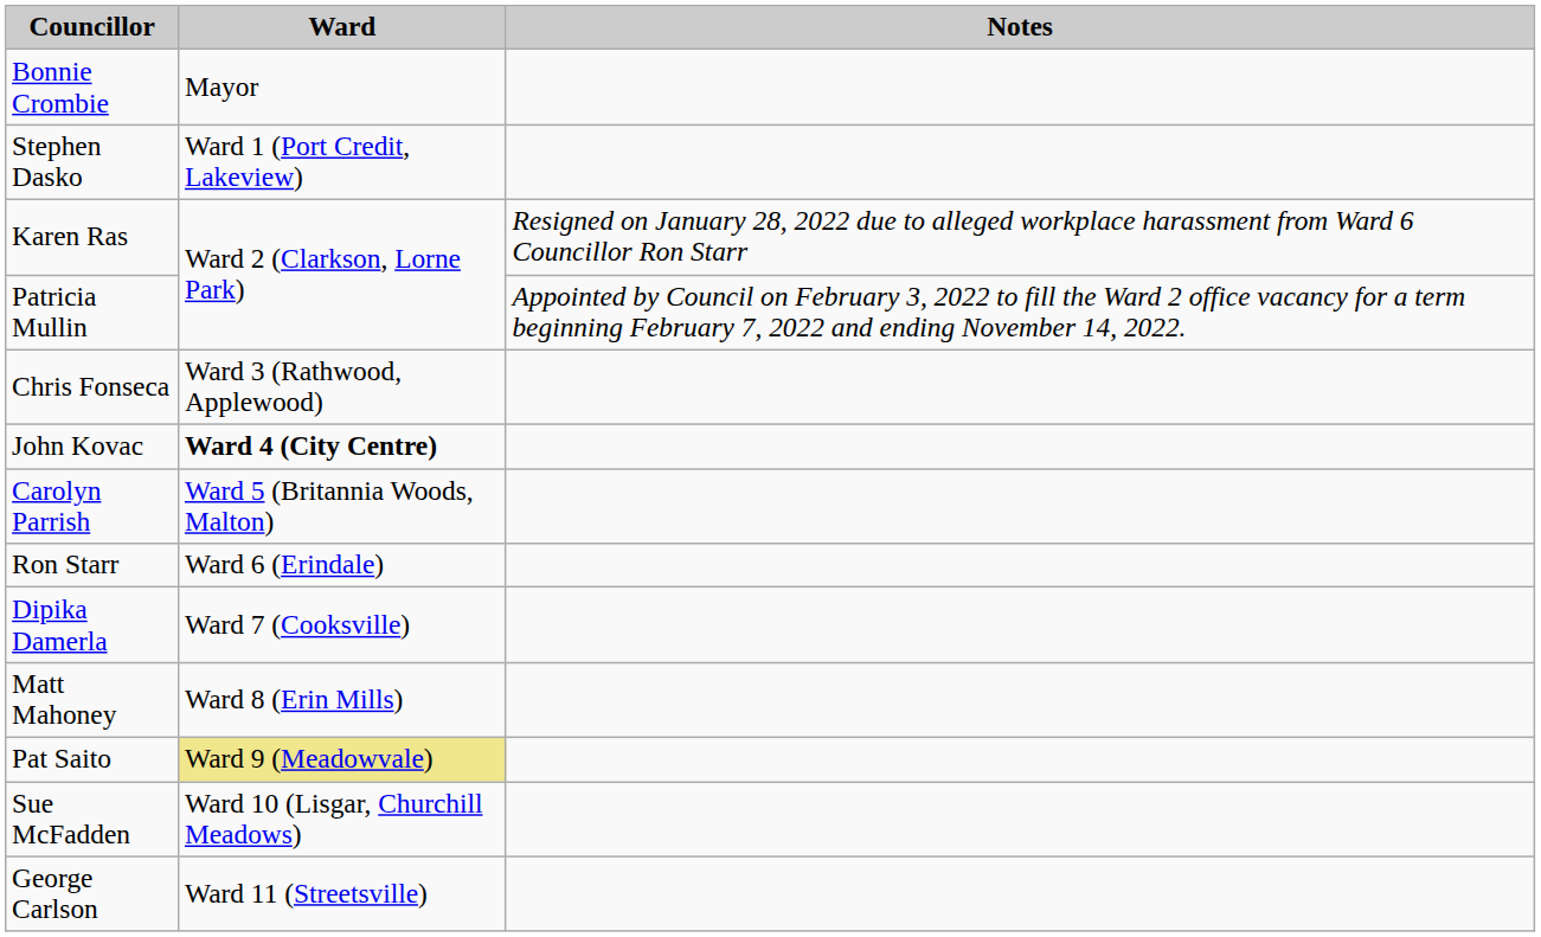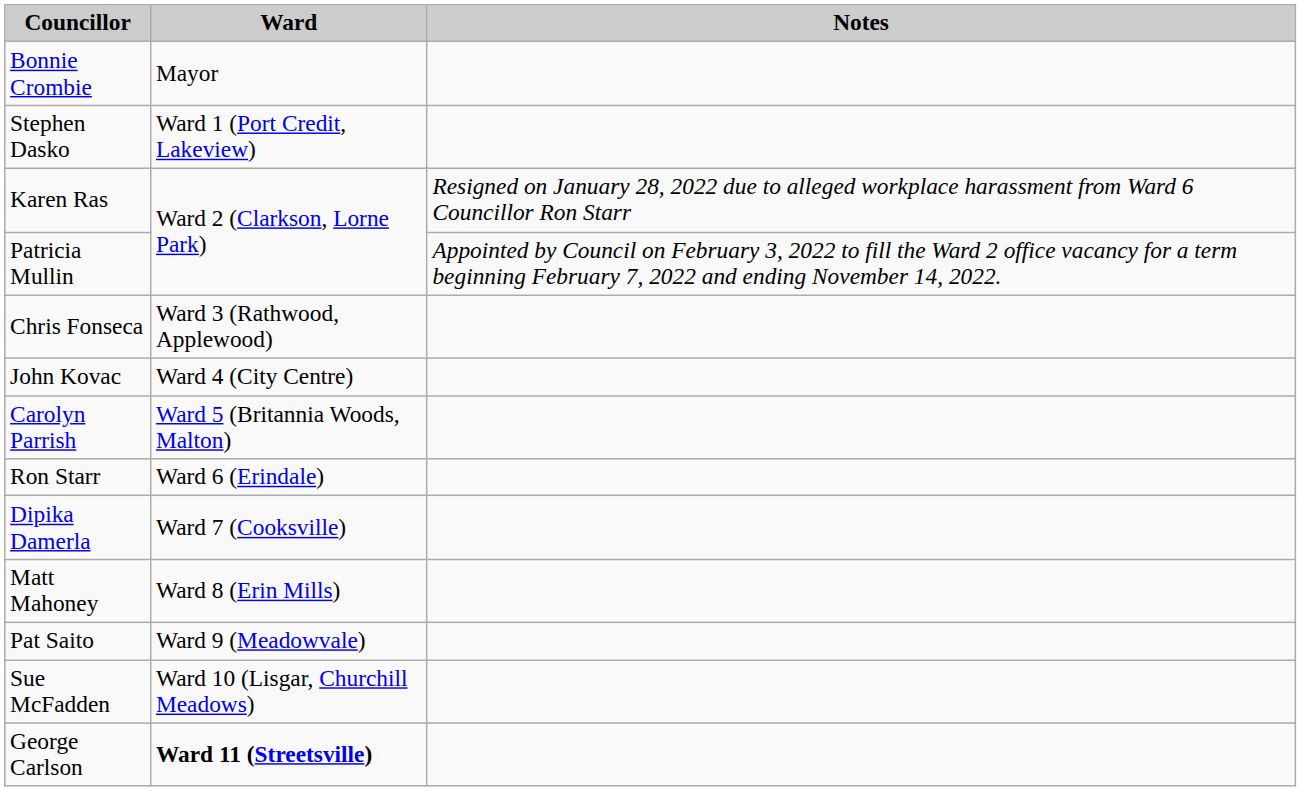John Kovac | Ward: bold -> normal
Pat Saito | Ward: khaki background -> no background
George Carlson | Ward: normal -> bold
